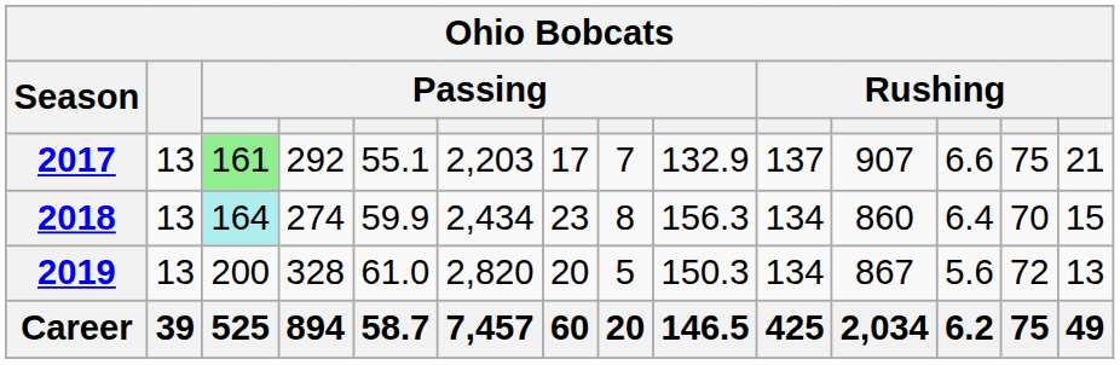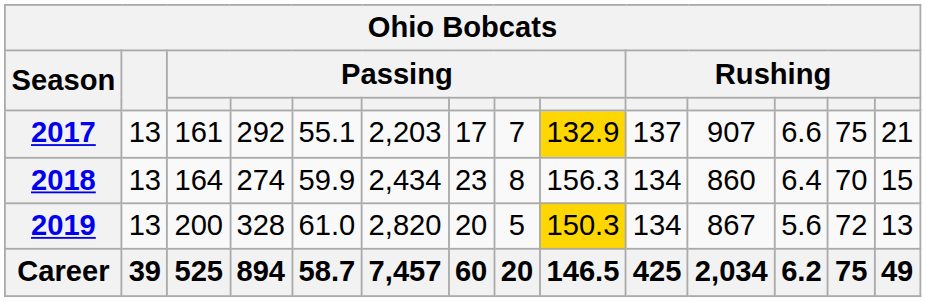2017 | column 3: lightgreen background -> no background
2017 | column 9: no background -> gold background
2018 | column 3: paleturquoise background -> no background
2019 | column 9: no background -> gold background
